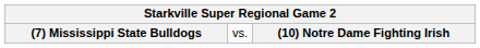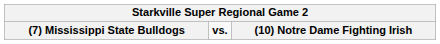(7) Mississippi State Bulldogs | column 2: normal -> bold
